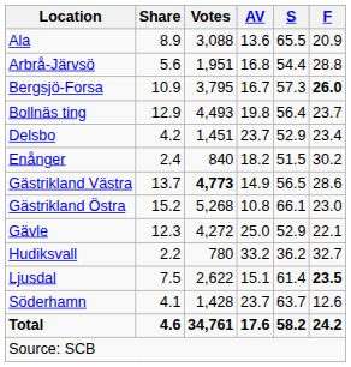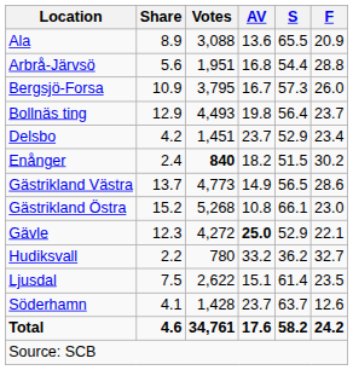Bergsjö-Forsa | F: bold -> normal
Enånger | Votes: normal -> bold
Gästrikland Västra | Votes: bold -> normal
Gävle | AV: normal -> bold
Ljusdal | F: bold -> normal
